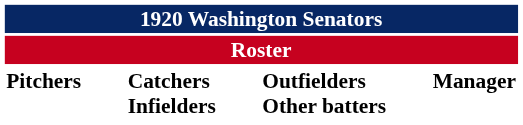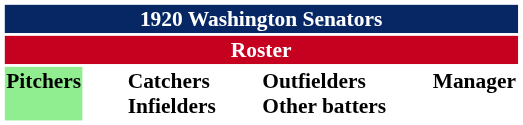Pitchers | column 1: no background -> lightgreen background
